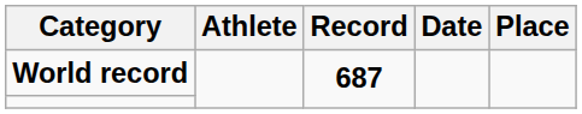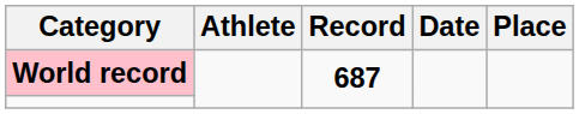World record | Category: no background -> pink background
